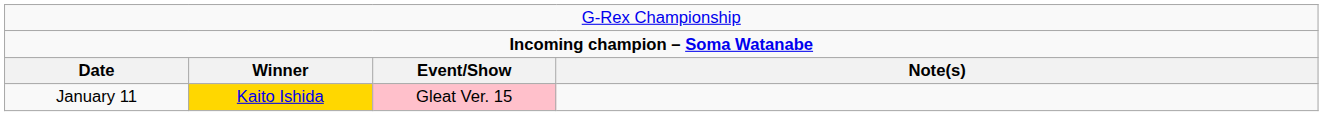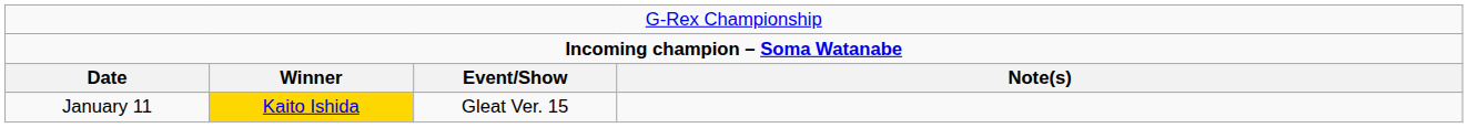January 11 | column 3: pink background -> no background
